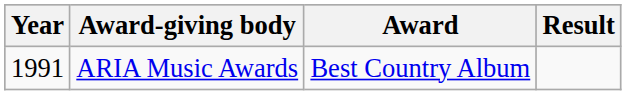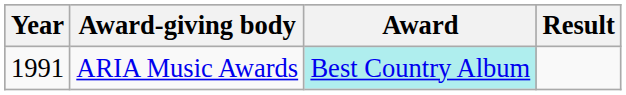ARIA Music Awards | Award: no background -> paleturquoise background
